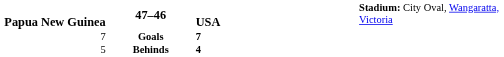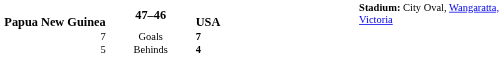7 5 | column 2: bold -> normal
